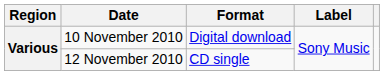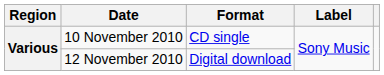10 November 2010 | Format: Digital download -> CD single
12 November 2010 | Format: CD single -> Digital download
